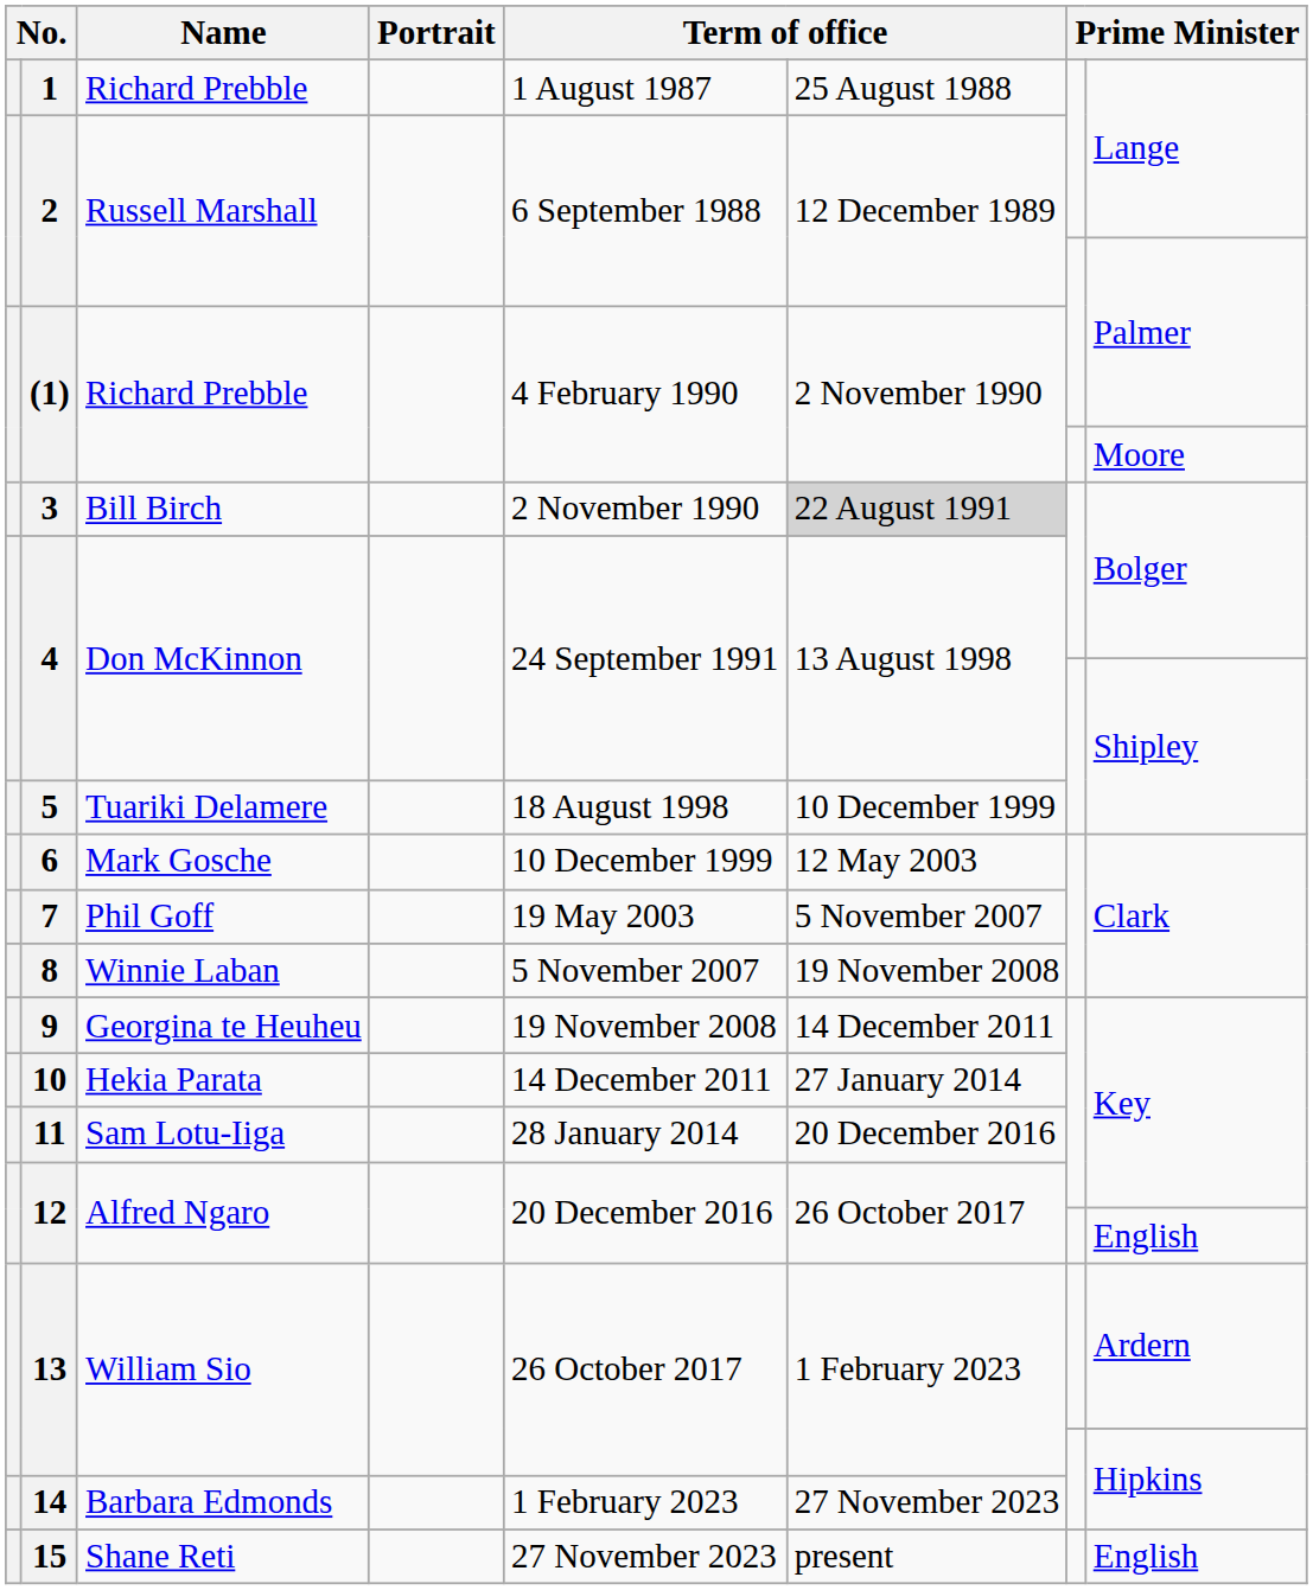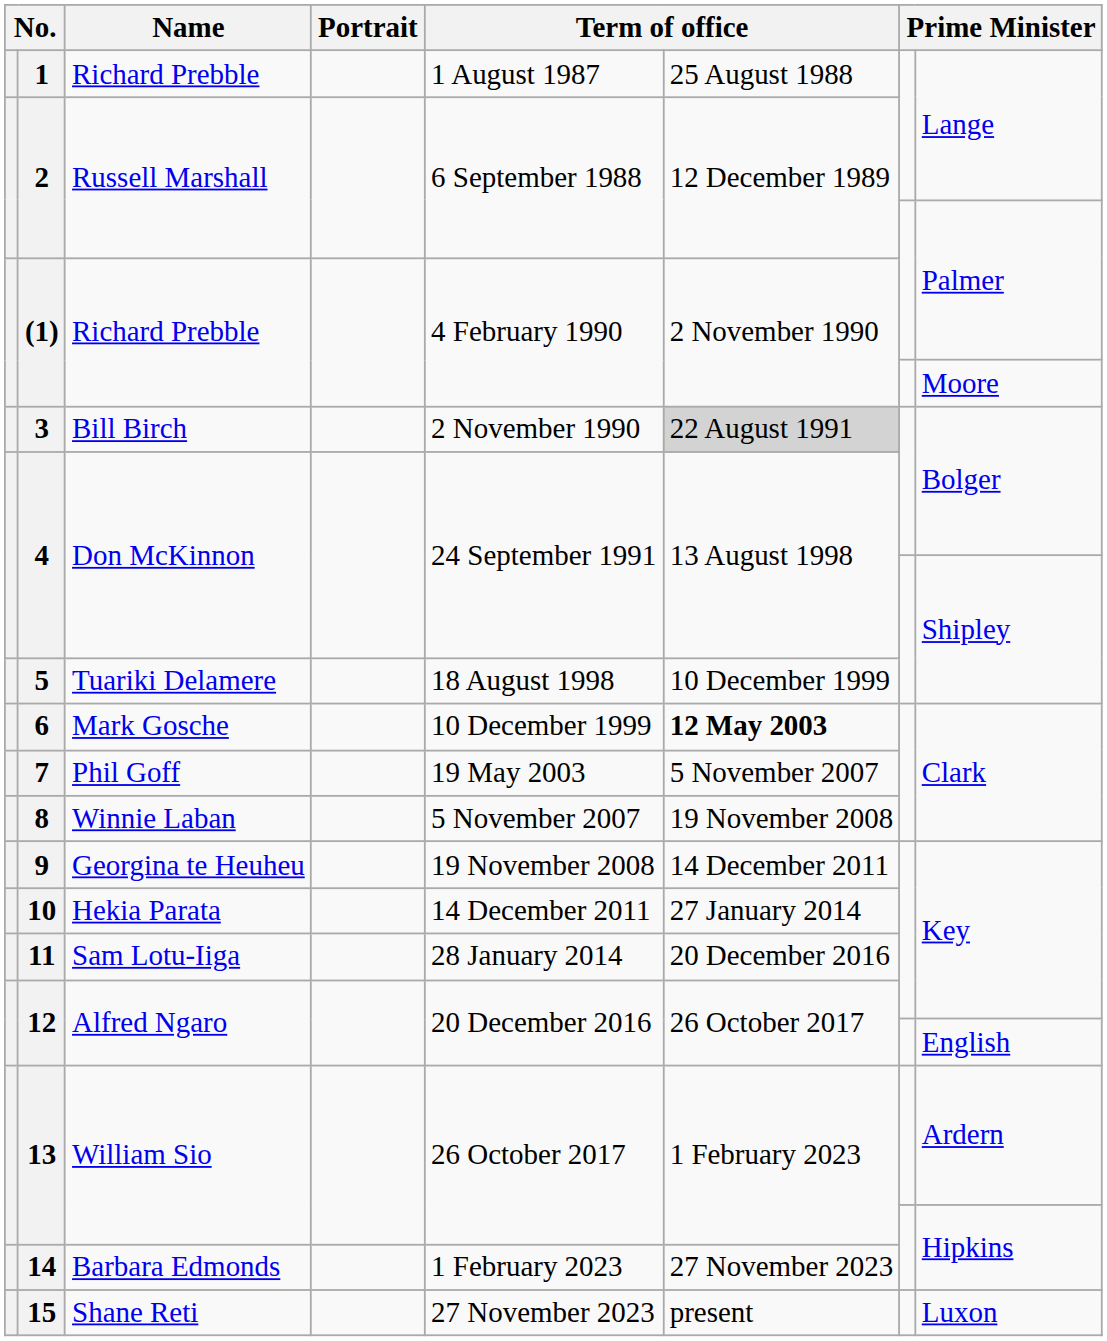6 | column 6: normal -> bold
15 | column 8: English -> Luxon
